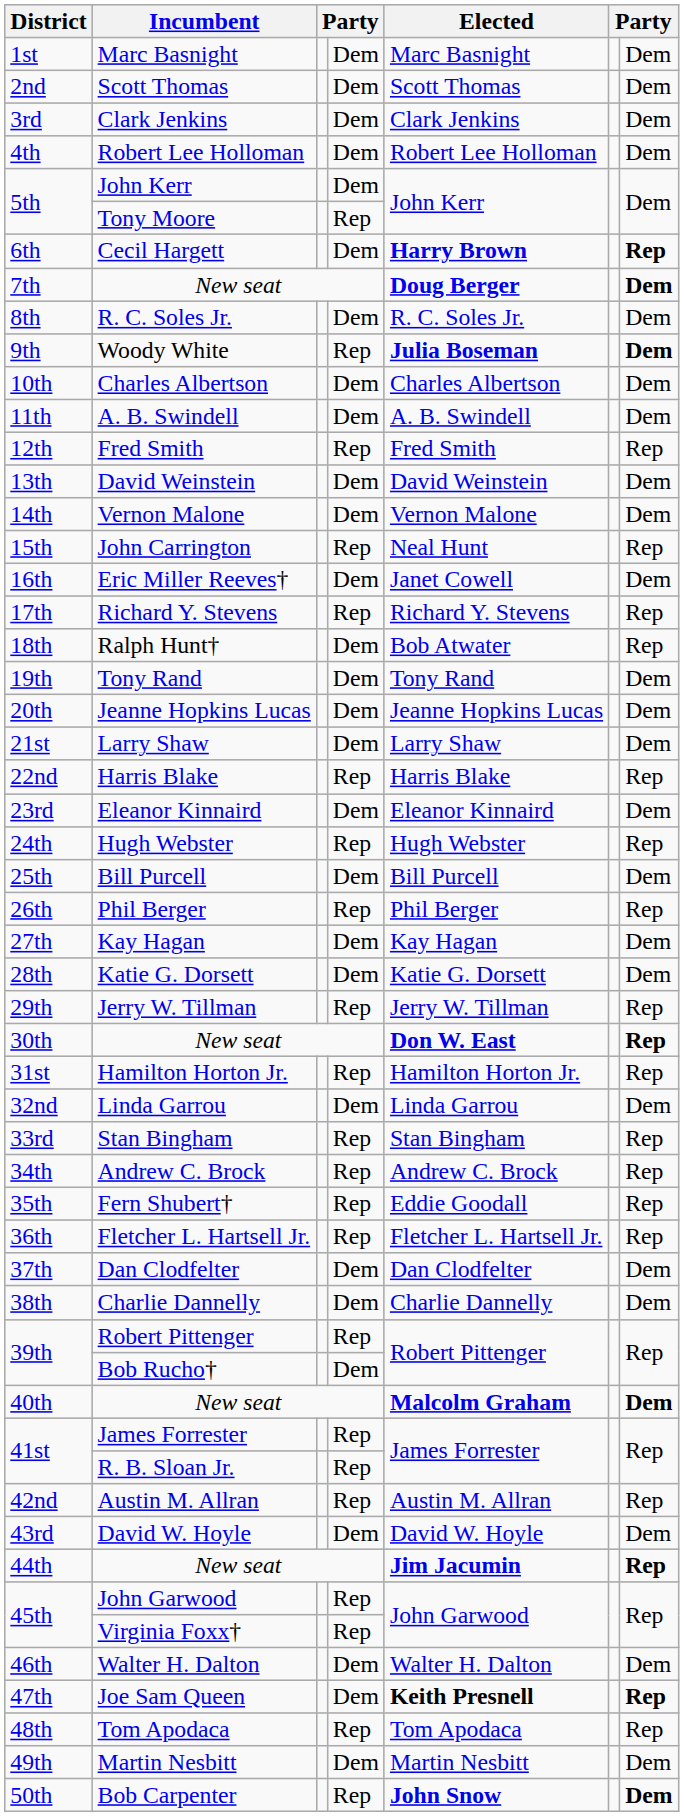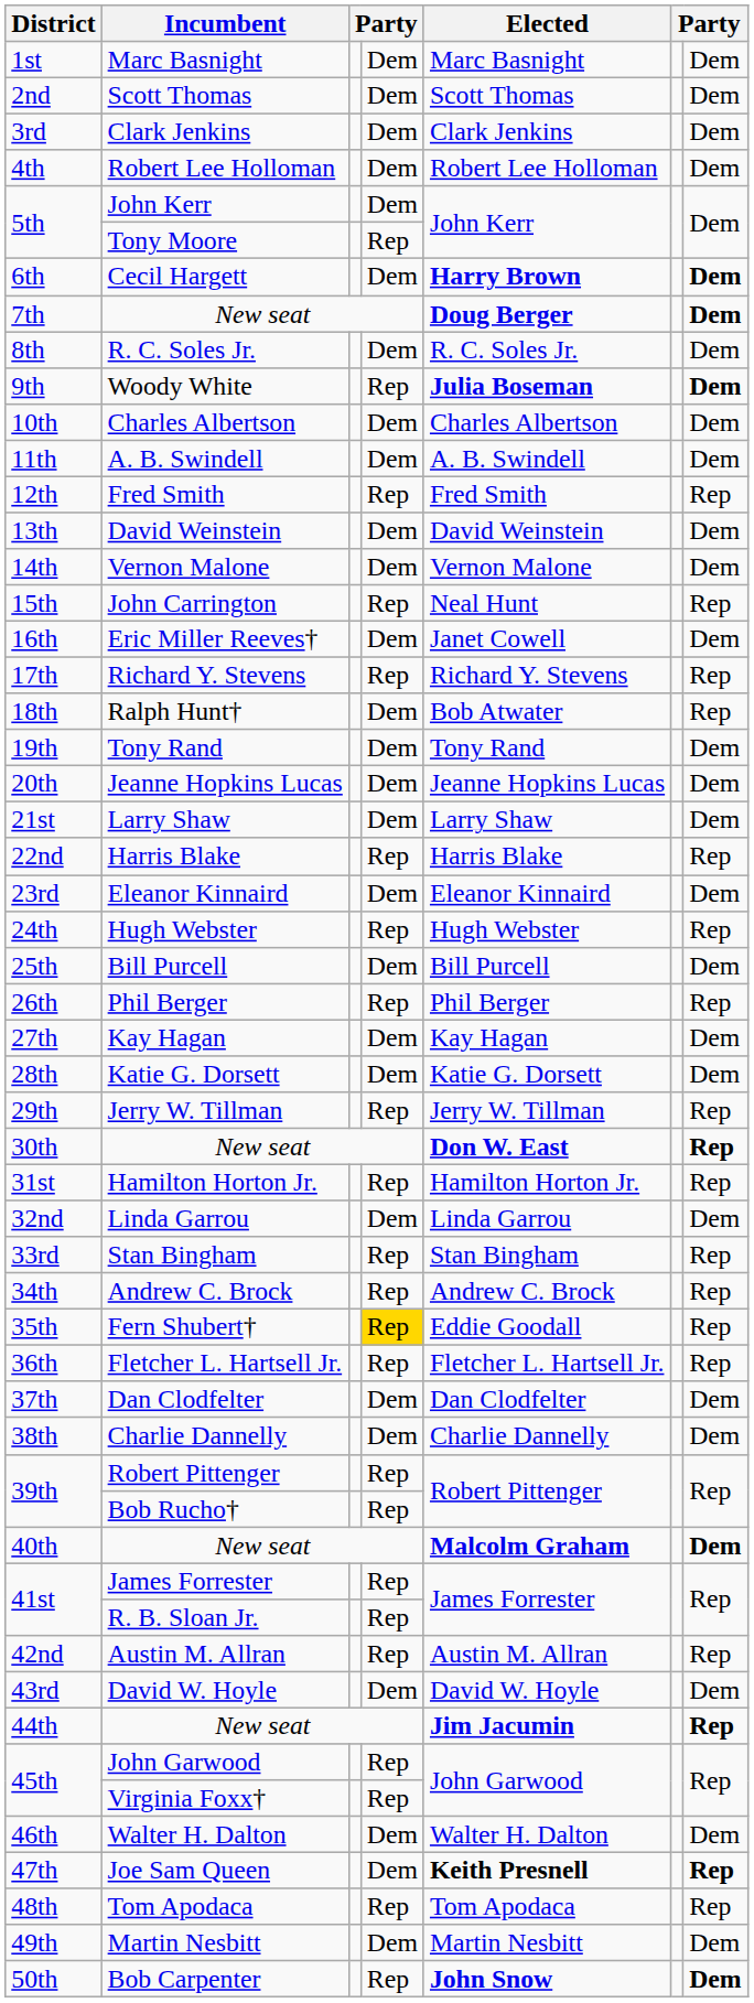Cecil Hargett | column 7: Rep -> Dem
Fern Shubert† | column 4: no background -> gold background
Bob Rucho† | column 4: Dem -> Rep
